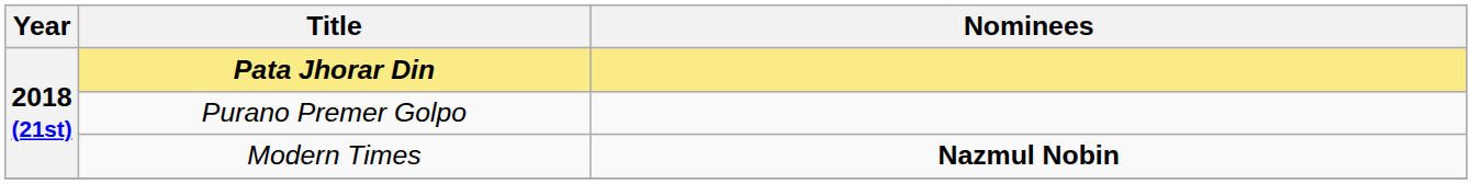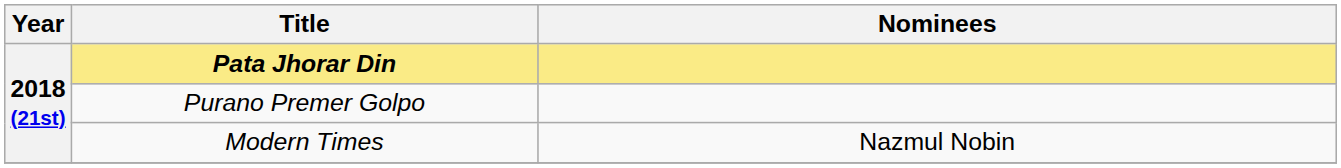Modern Times | Nominees: bold -> normal
